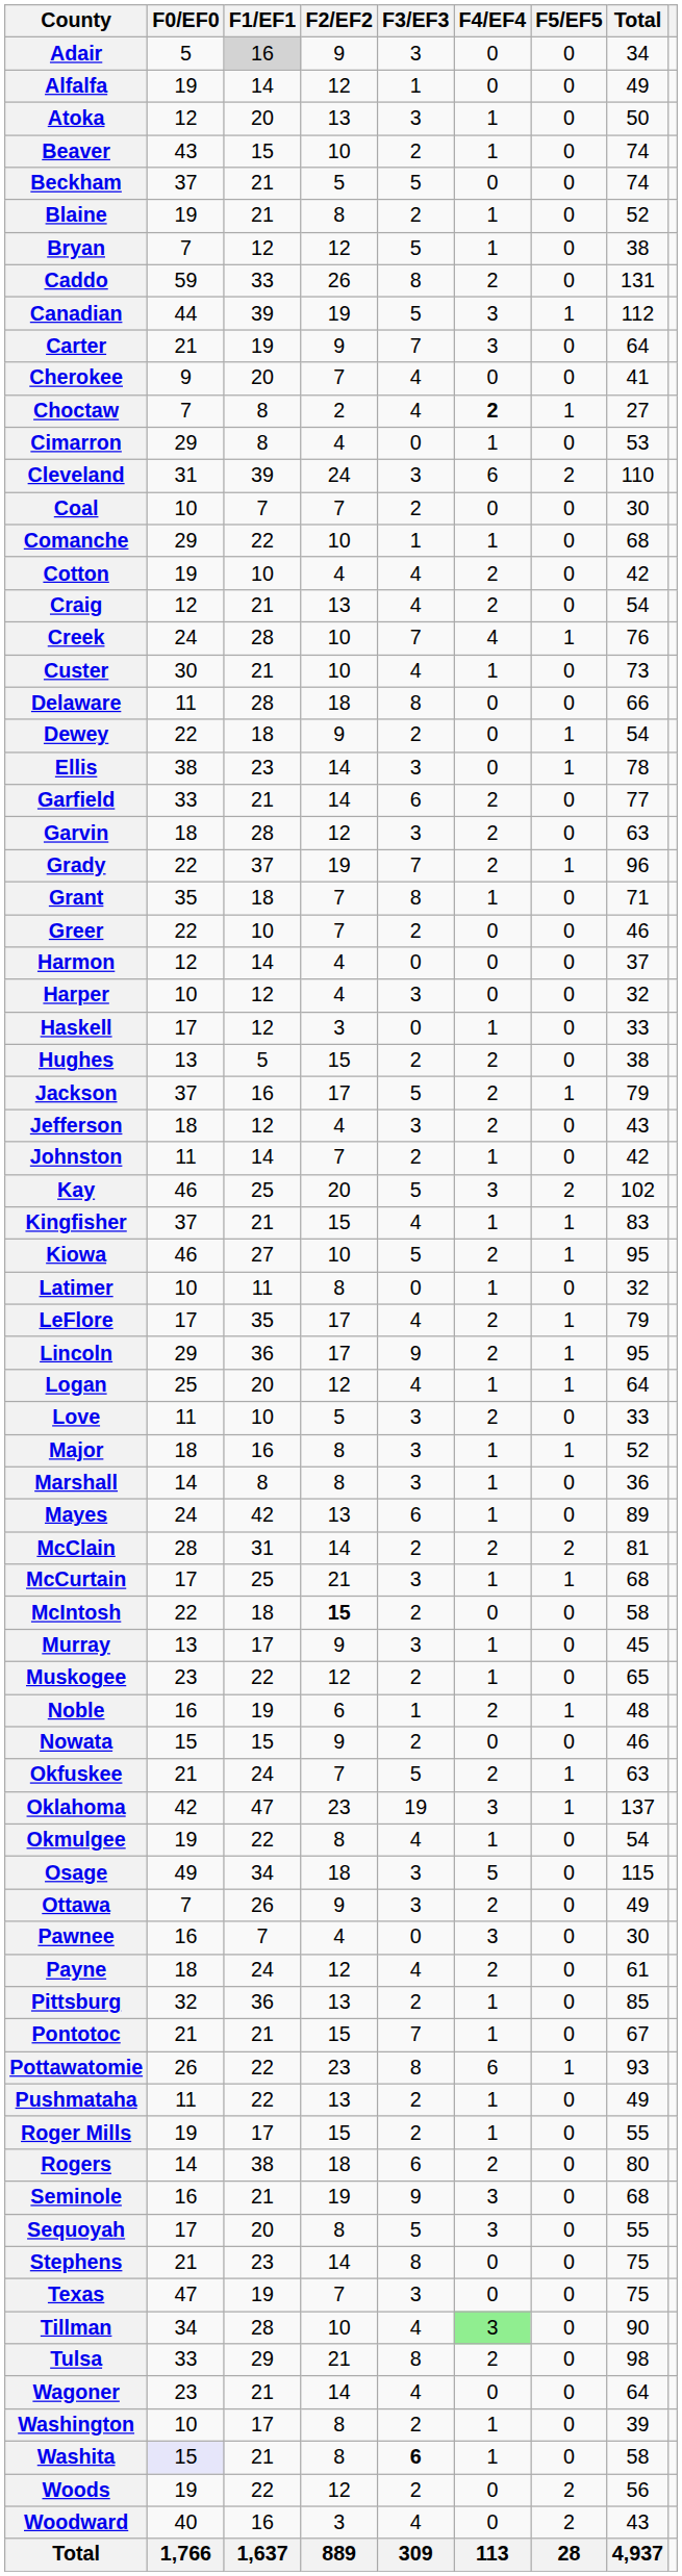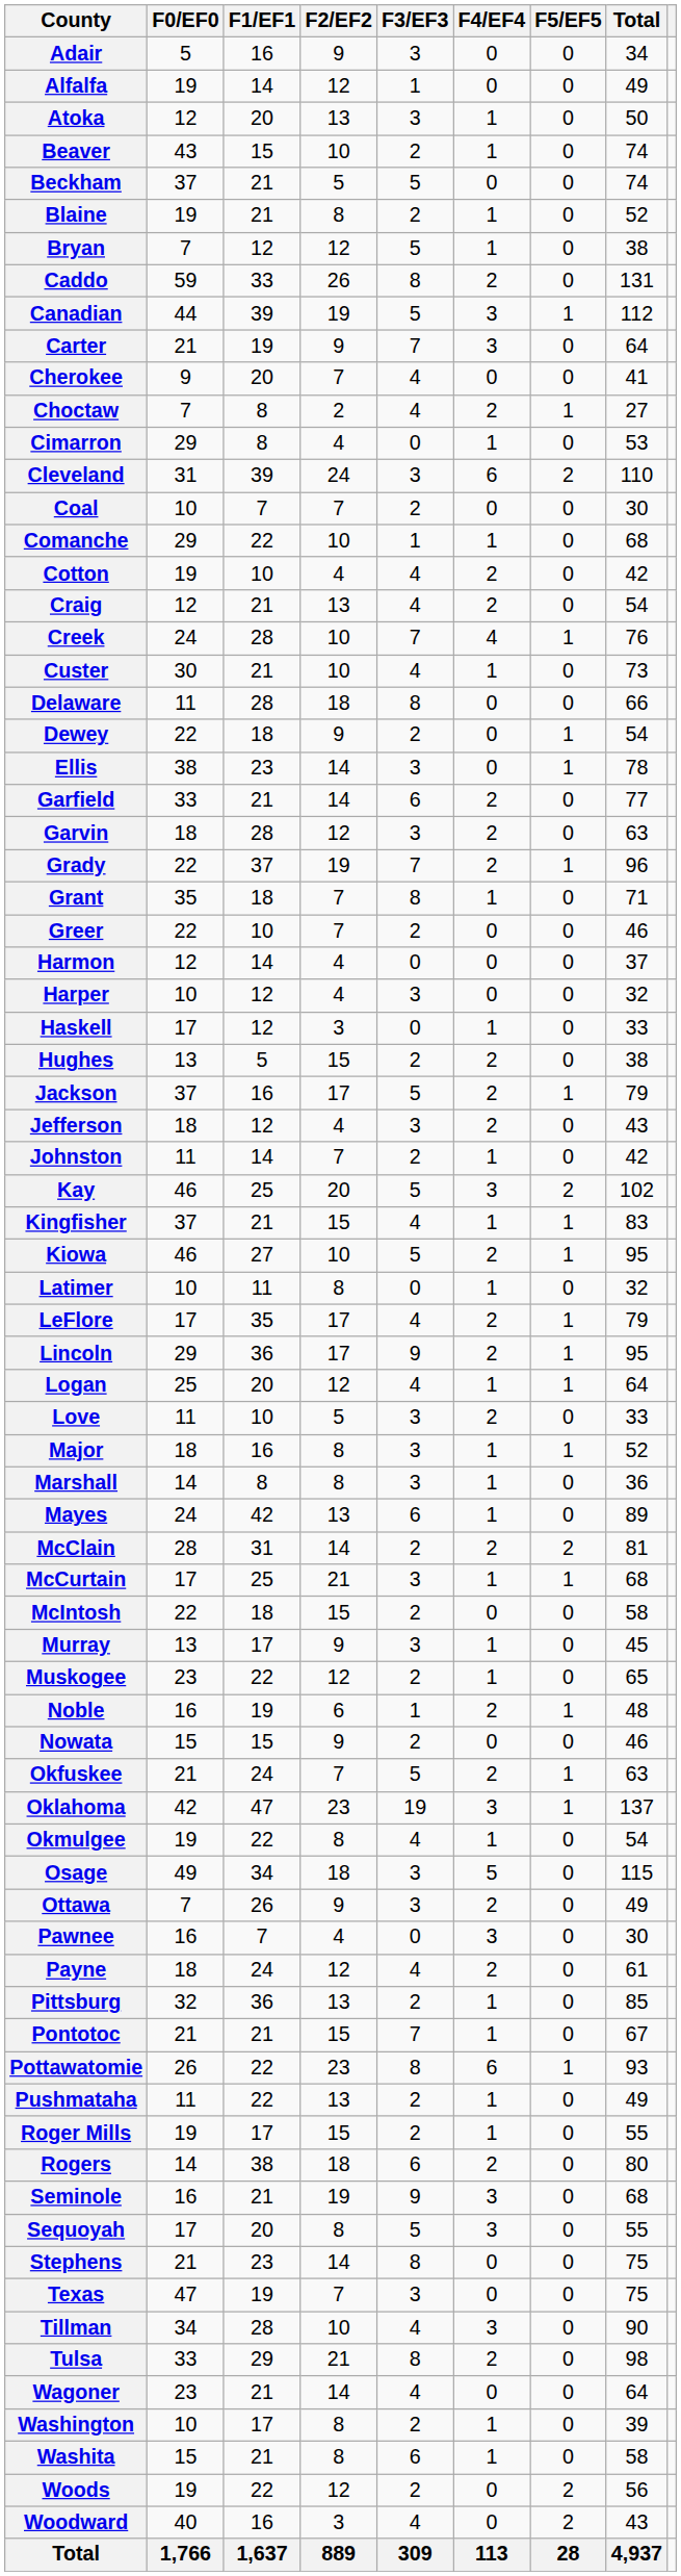Adair | F1/EF1: lightgrey background -> no background
Choctaw | F4/EF4: bold -> normal
McIntosh | F2/EF2: bold -> normal
Tillman | F4/EF4: lightgreen background -> no background
Washita | F0/EF0: lavender background -> no background
Washita | F3/EF3: bold -> normal
